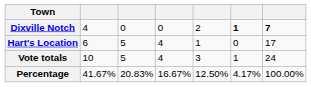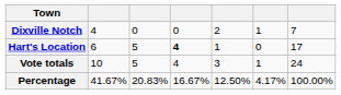Dixville Notch | column 6: bold -> normal
Dixville Notch | column 7: bold -> normal
Hart's Location | column 4: normal -> bold
